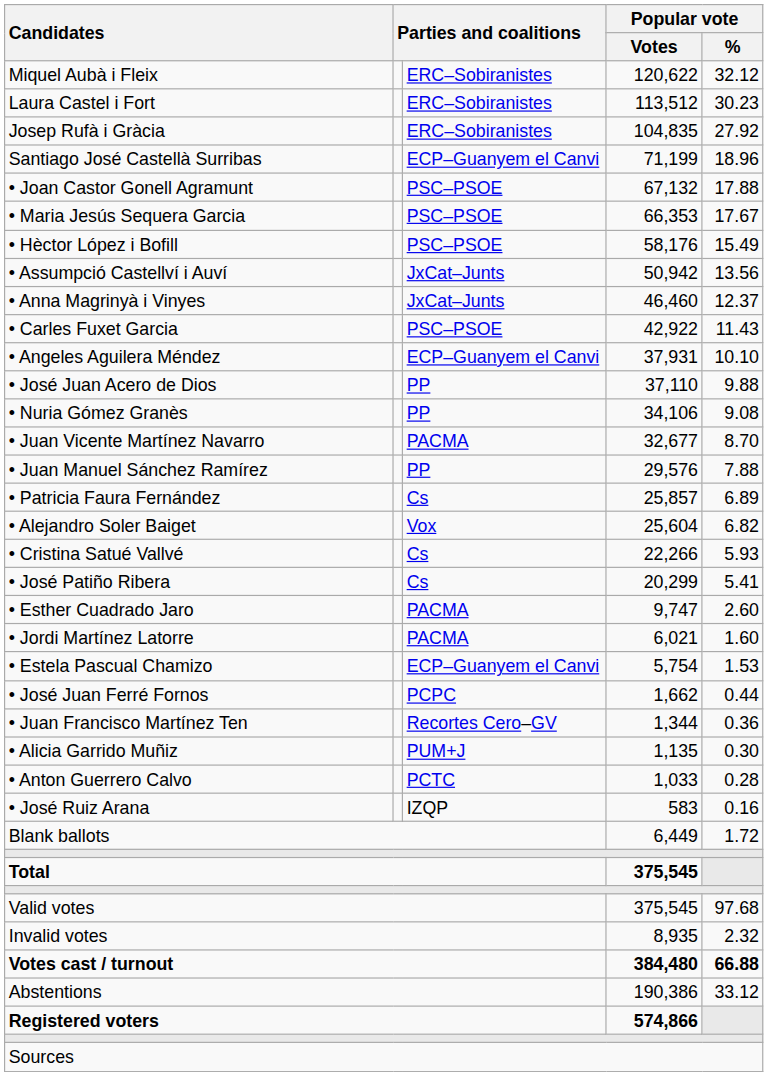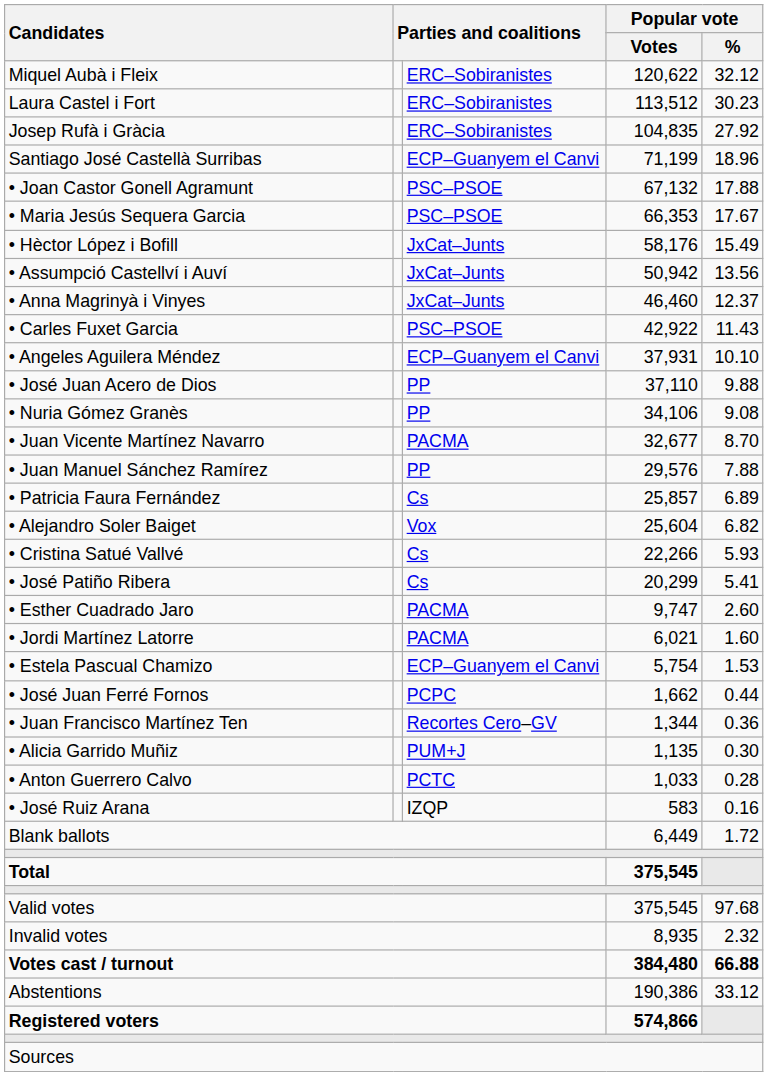• Hèctor López i Bofill | column 3: PSC–PSOE -> JxCat–Junts
